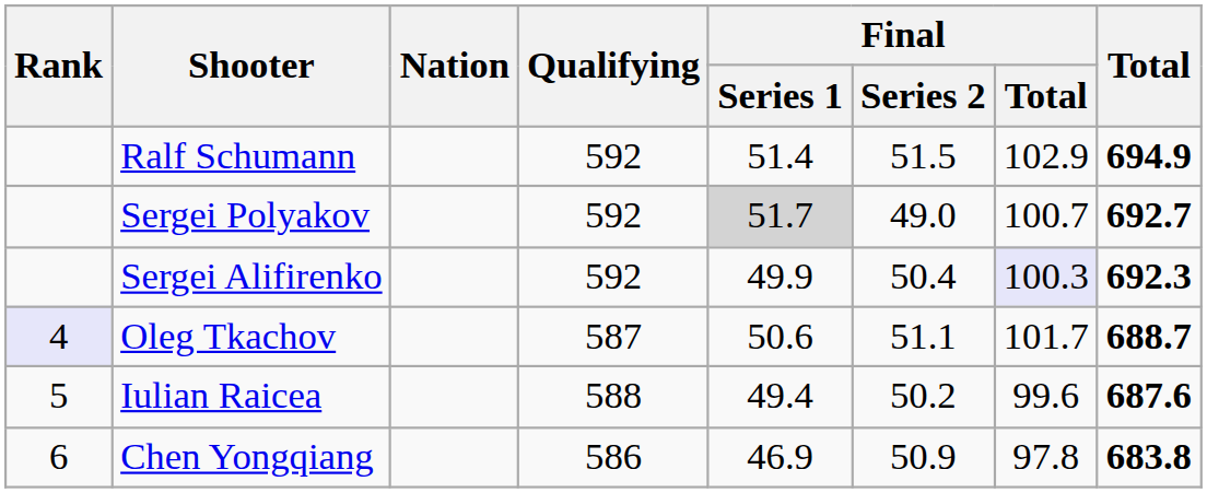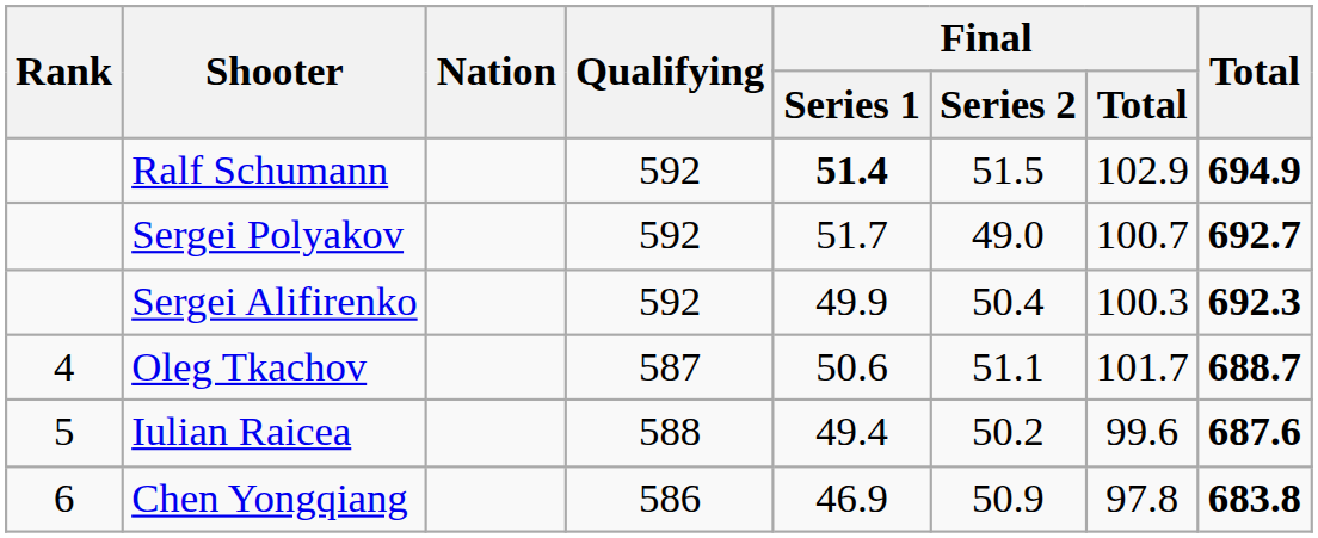Ralf Schumann | Final / Series 1: normal -> bold
Sergei Polyakov | Final / Series 1: lightgrey background -> no background
Sergei Alifirenko | Final / Total: lavender background -> no background
Oleg Tkachov | Rank: lavender background -> no background
